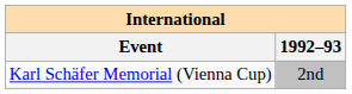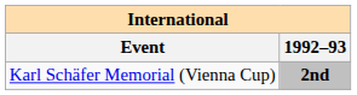Karl Schäfer Memorial (Vienna Cup) | 1992–93: normal -> bold
